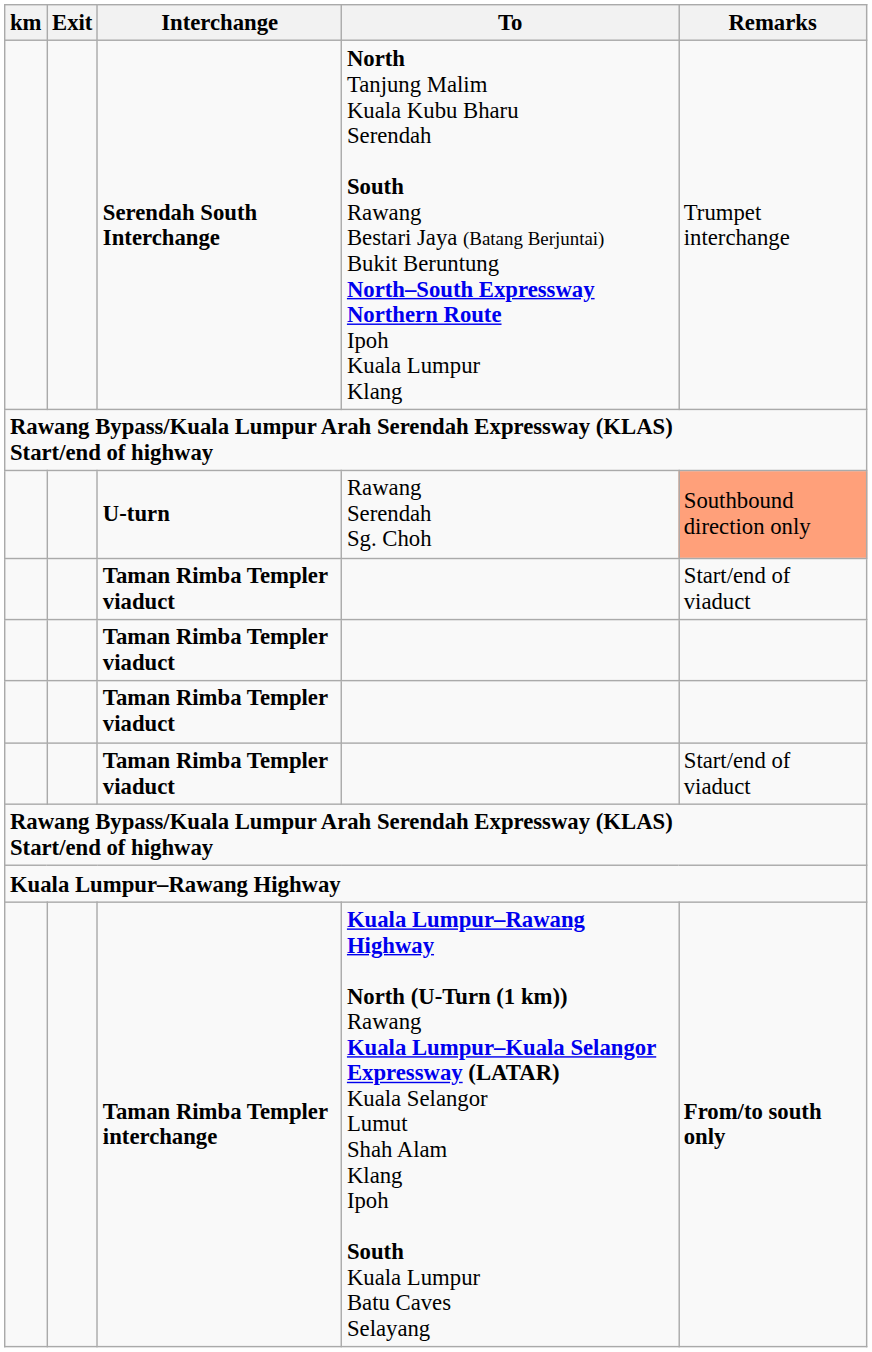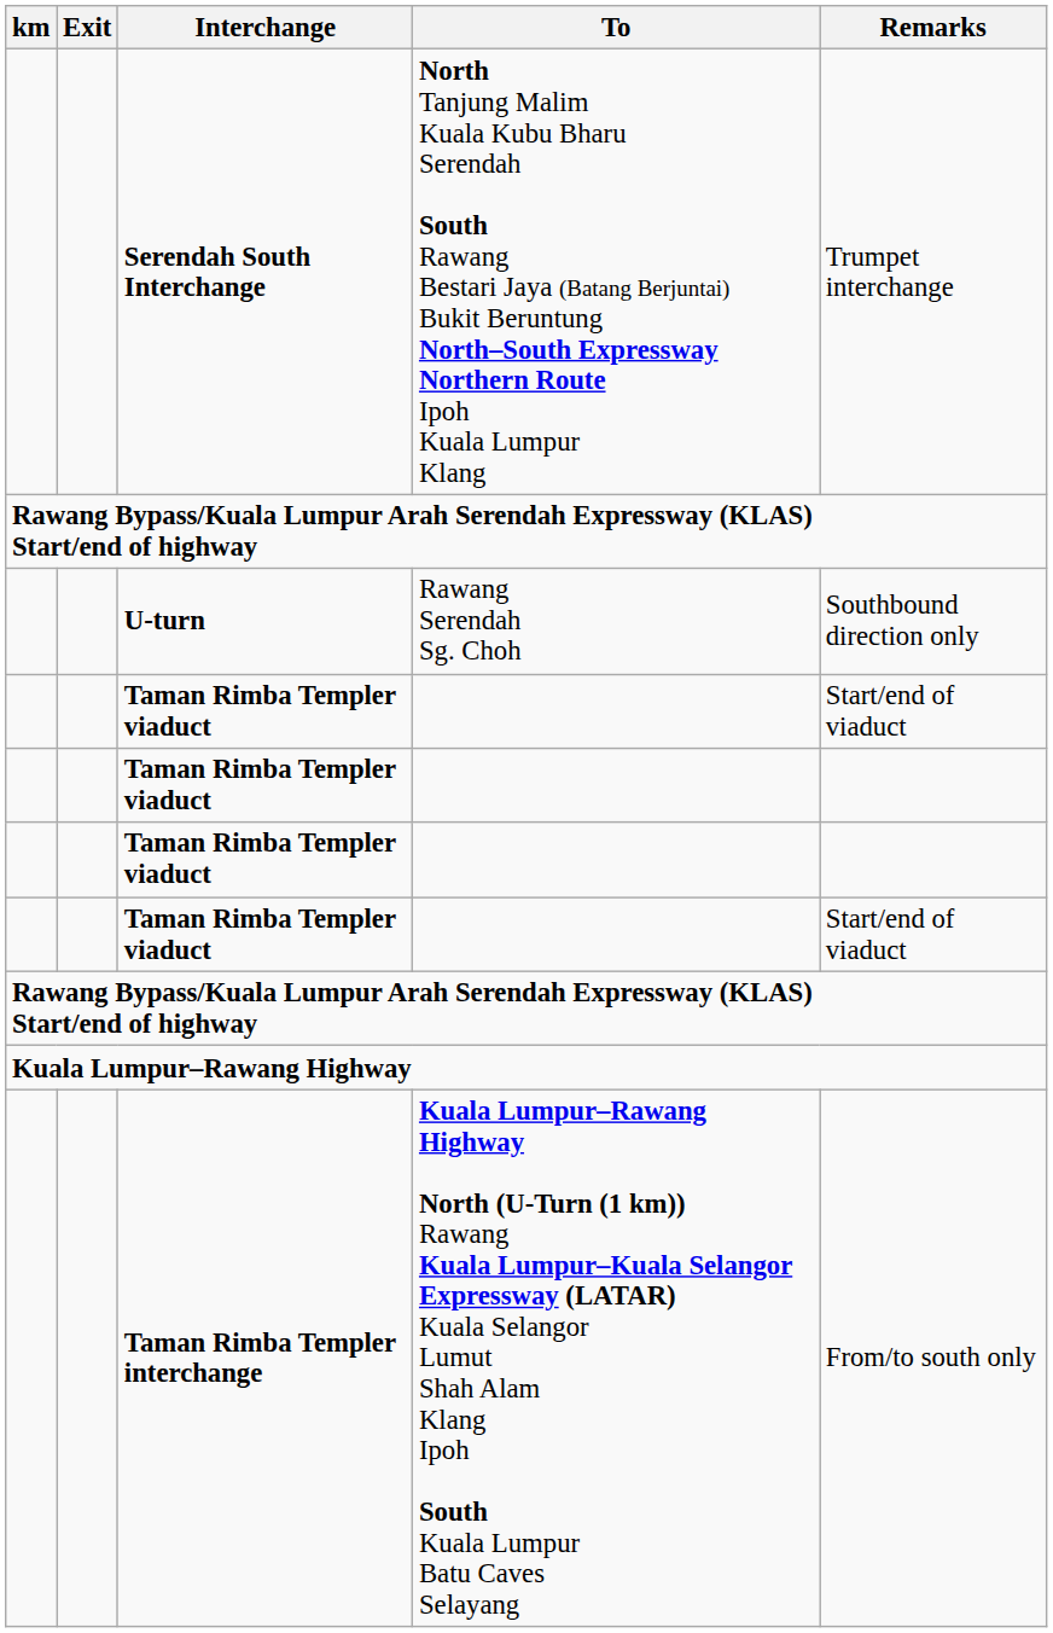U-turn | Remarks: lightsalmon background -> no background
Taman Rimba Templer interchange | Remarks: bold -> normal
